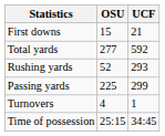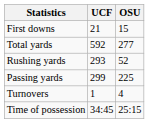columns swapped: OSU <-> UCF
